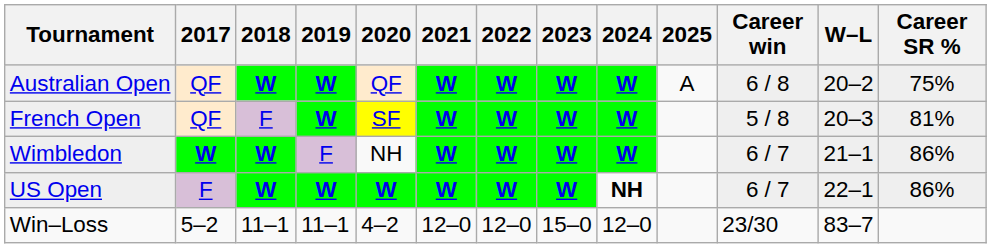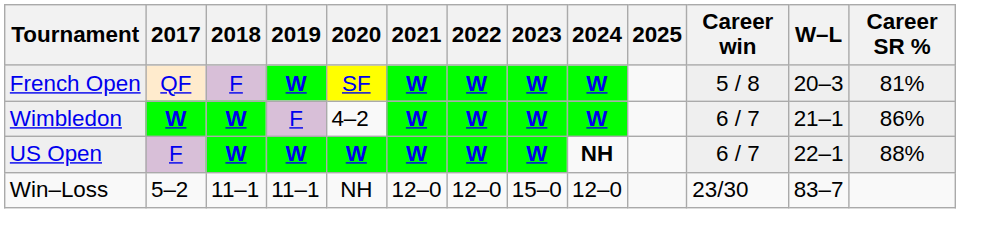- row: Australian Open | QF | W | W | QF | W | W | W | W | A | 6 / 8 | 20–2 | 75%
Wimbledon | 2020: NH -> 4–2
US Open | Career SR %: 86% -> 88%
Win–Loss | 2020: 4–2 -> NH
